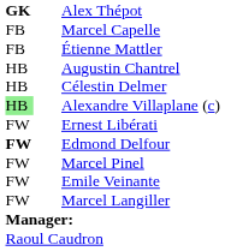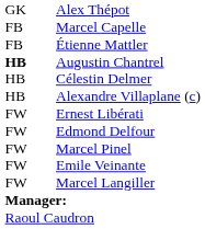Alex Thépot | column 1: bold -> normal
Augustin Chantrel | column 1: normal -> bold
Alexandre Villaplane (c) | column 1: lightgreen background -> no background
Edmond Delfour | column 1: bold -> normal
